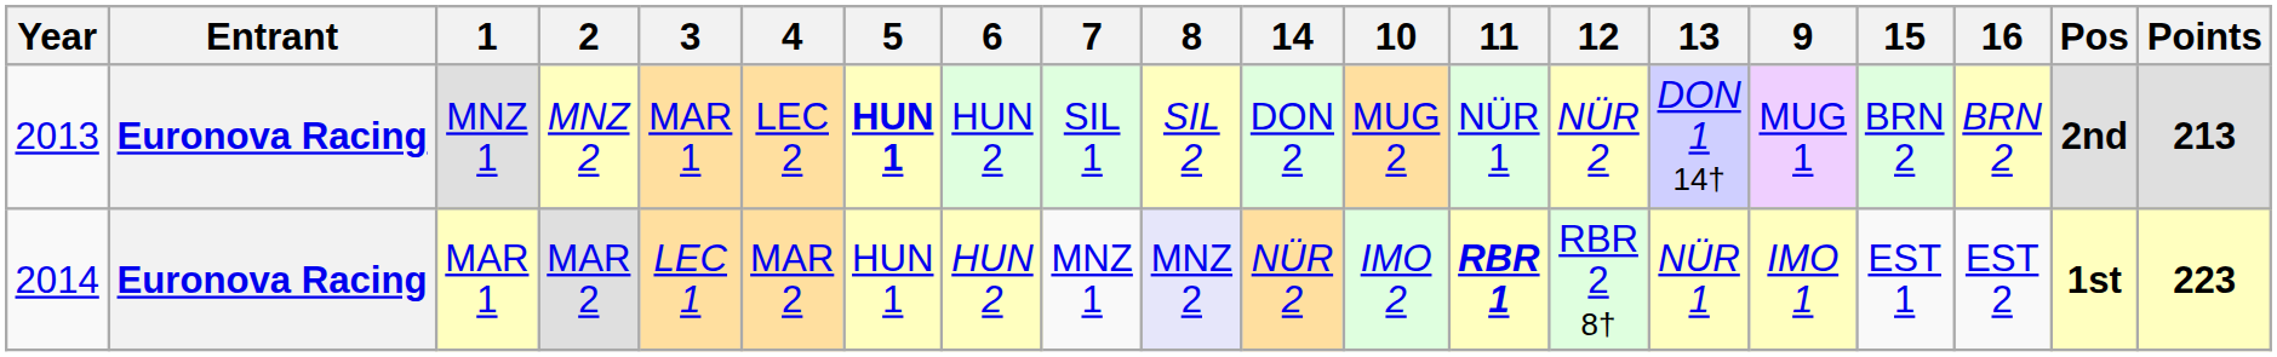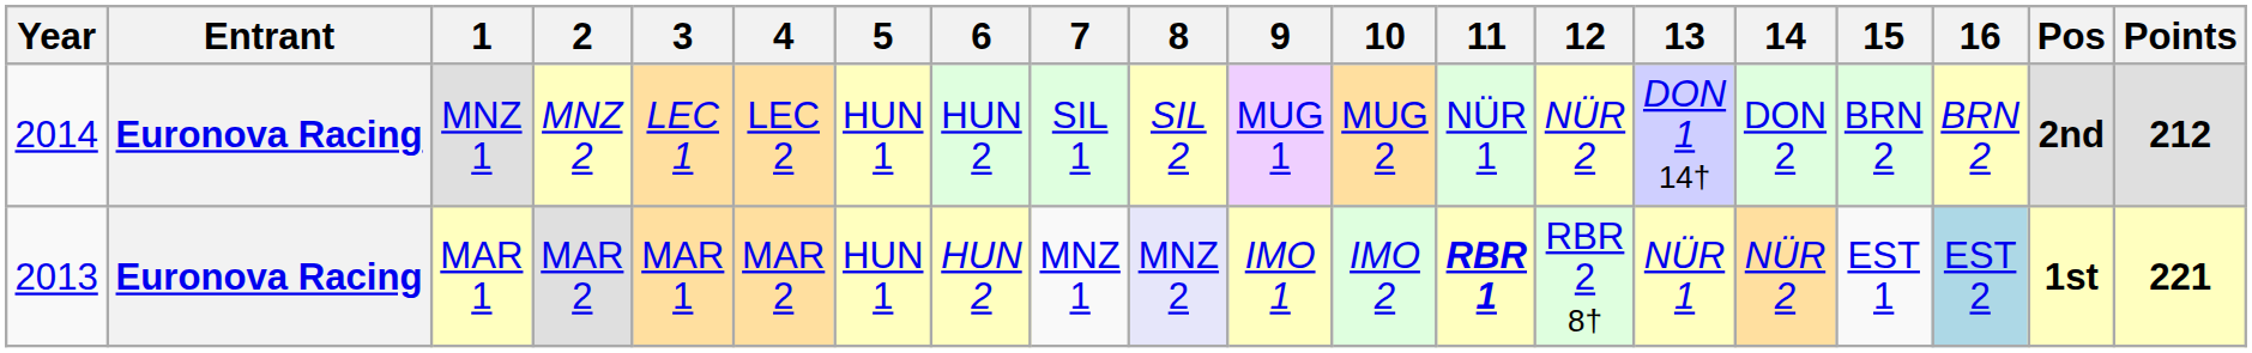columns swapped: 9 <-> 14
row 2 | Year: 2013 -> 2014
row 2 | 3: MAR 1 -> LEC 1
row 2 | 5: bold -> normal
row 2 | Points: 213 -> 212
row 3 | Year: 2014 -> 2013
row 3 | 3: LEC 1 -> MAR 1
row 3 | 16: no background -> lightblue background
row 3 | Points: 223 -> 221
